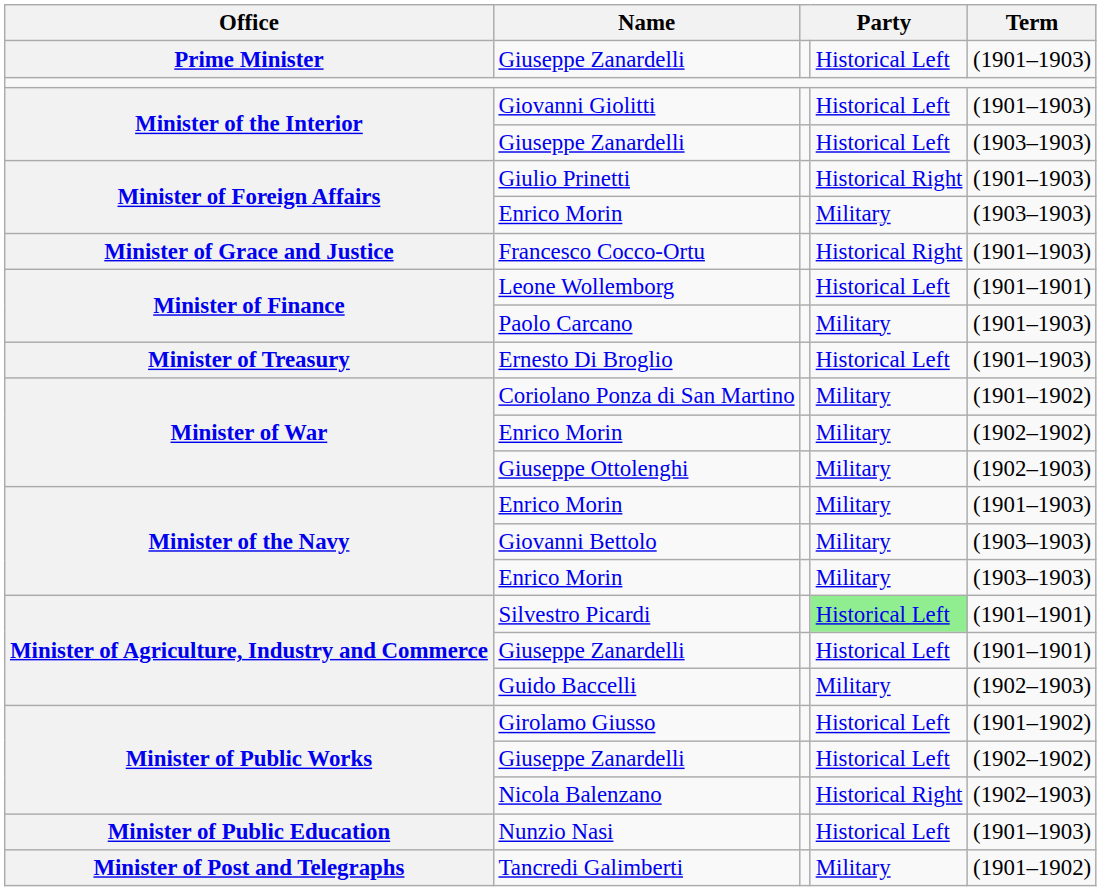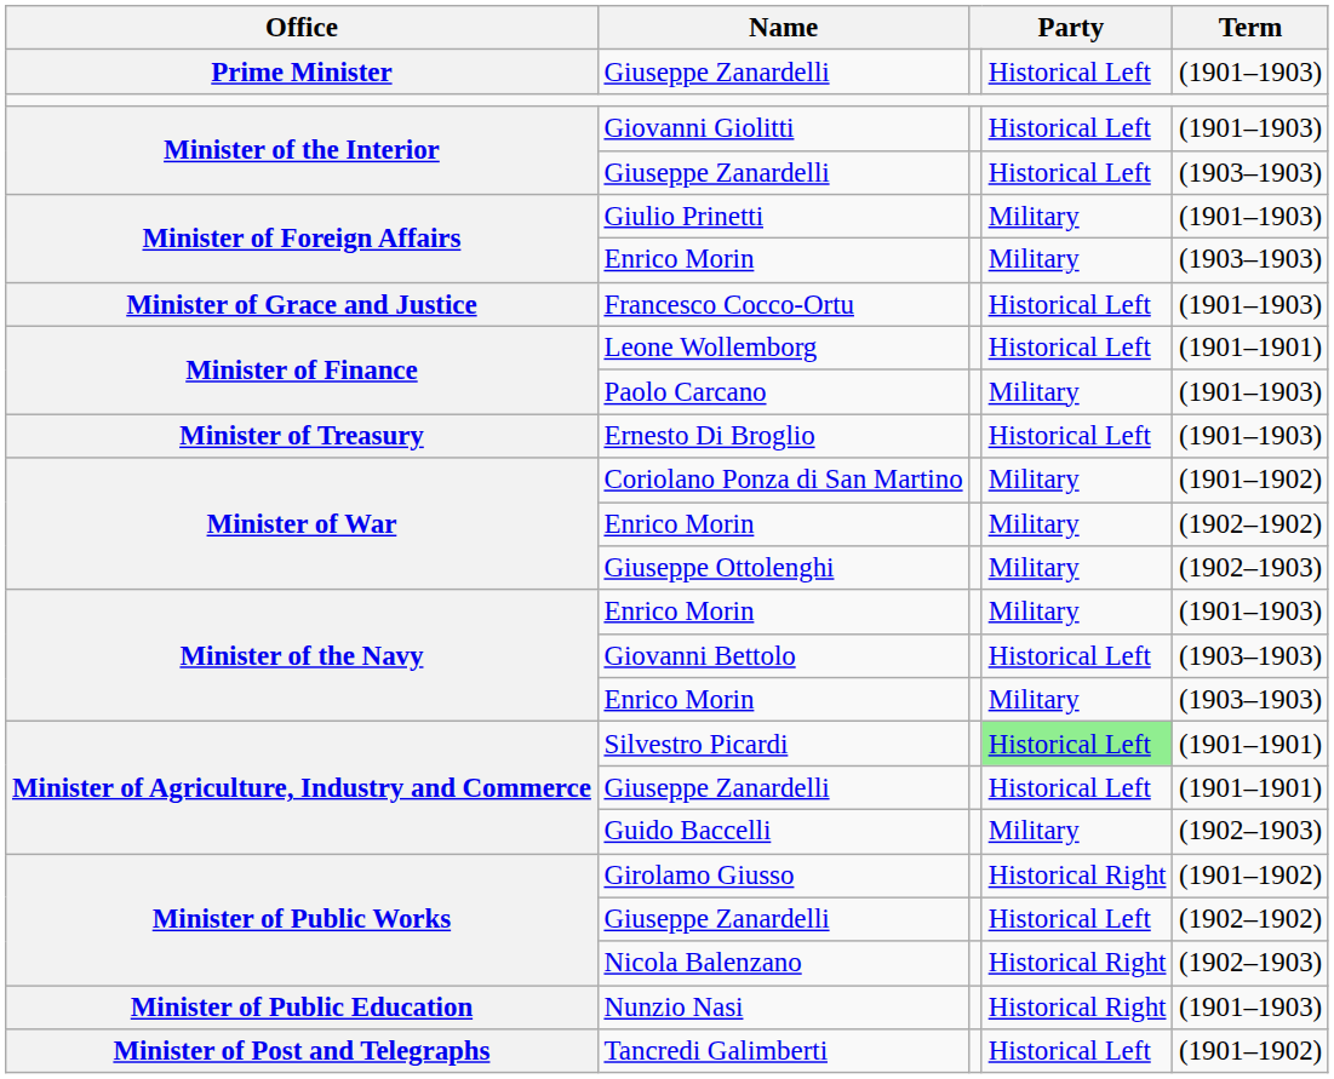Giulio Prinetti | column 4: Historical Right -> Military
Francesco Cocco-Ortu | column 4: Historical Right -> Historical Left
Giovanni Bettolo | column 4: Military -> Historical Left
Girolamo Giusso | column 4: Historical Left -> Historical Right
Nunzio Nasi | column 4: Historical Left -> Historical Right
Tancredi Galimberti | column 4: Military -> Historical Left
